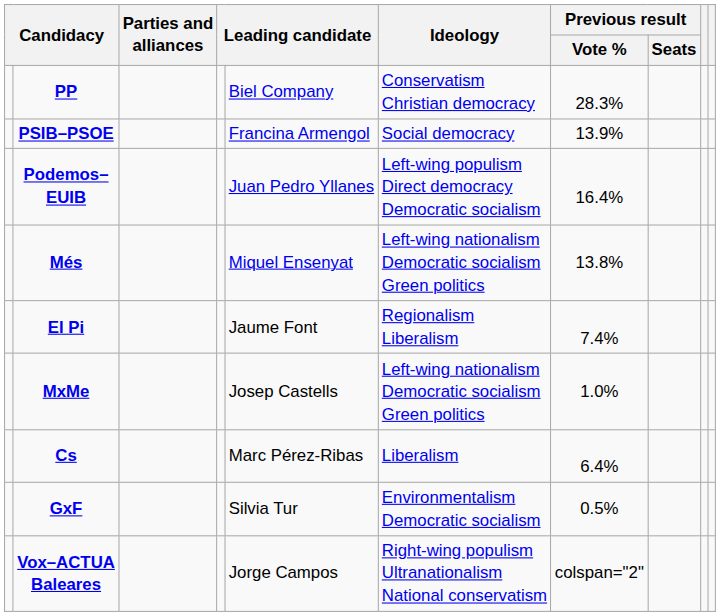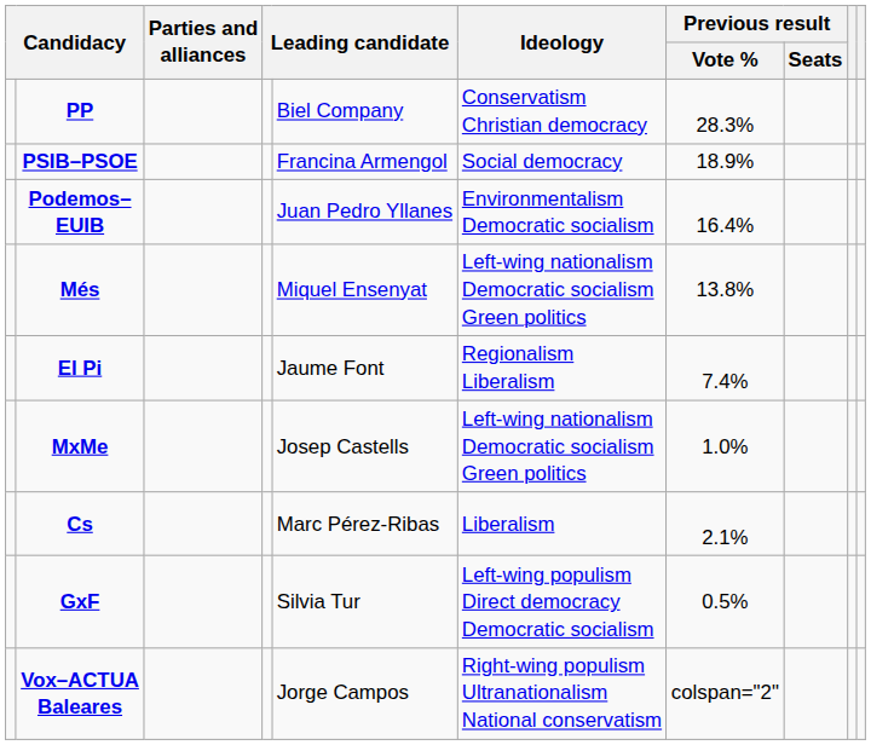PSIB–PSOE | Previous result / Vote %: 13.9% -> 18.9%
Podemos– EUIB | Ideology: Left-wing populism Direct democracy Democratic socialism -> Environmentalism Democratic socialism
Cs | Previous result / Vote %: 6.4% -> 2.1%
GxF | Ideology: Environmentalism Democratic socialism -> Left-wing populism Direct democracy Democratic socialism
